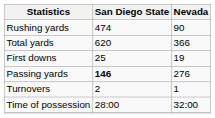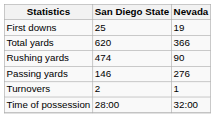rows swapped: First downs <-> Rushing yards
Passing yards | San Diego State: bold -> normal
